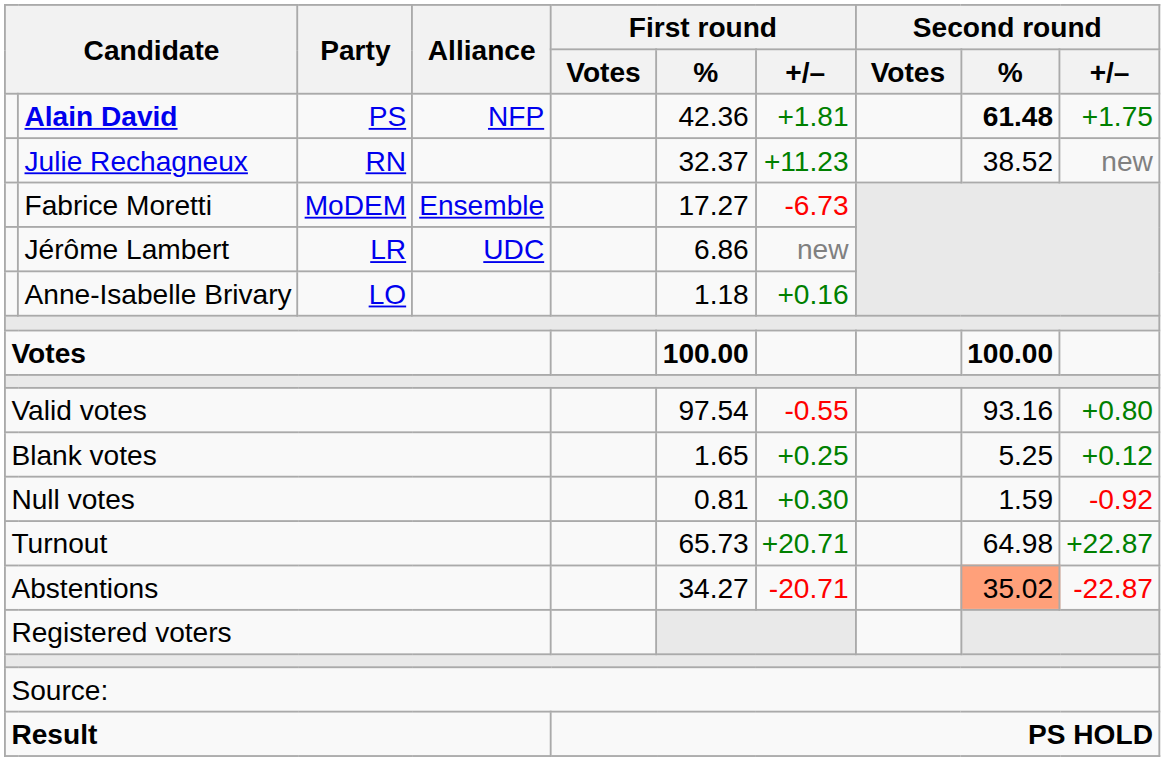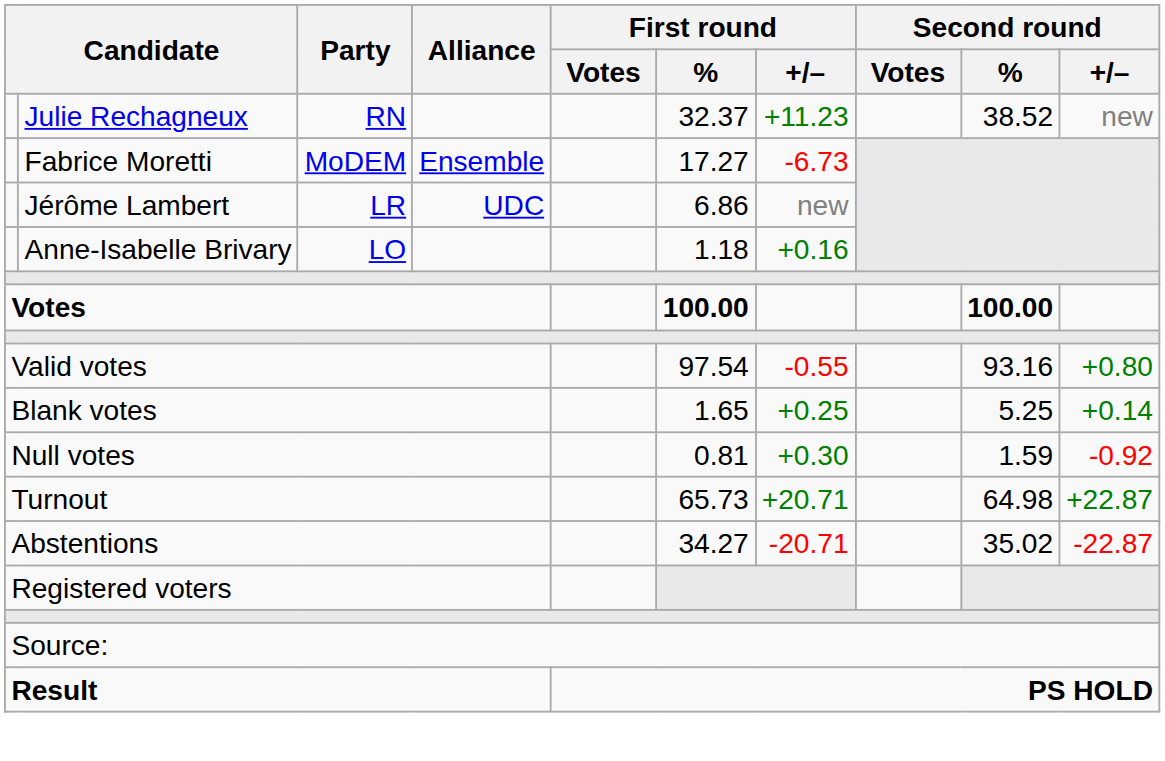- row: Alain David | PS | NFP | 42.36 | +1.81 | 61.48 | +1.75
Blank votes | Second round / +/–: +0.12 -> +0.14
Abstentions | Second round / %: lightsalmon background -> no background
